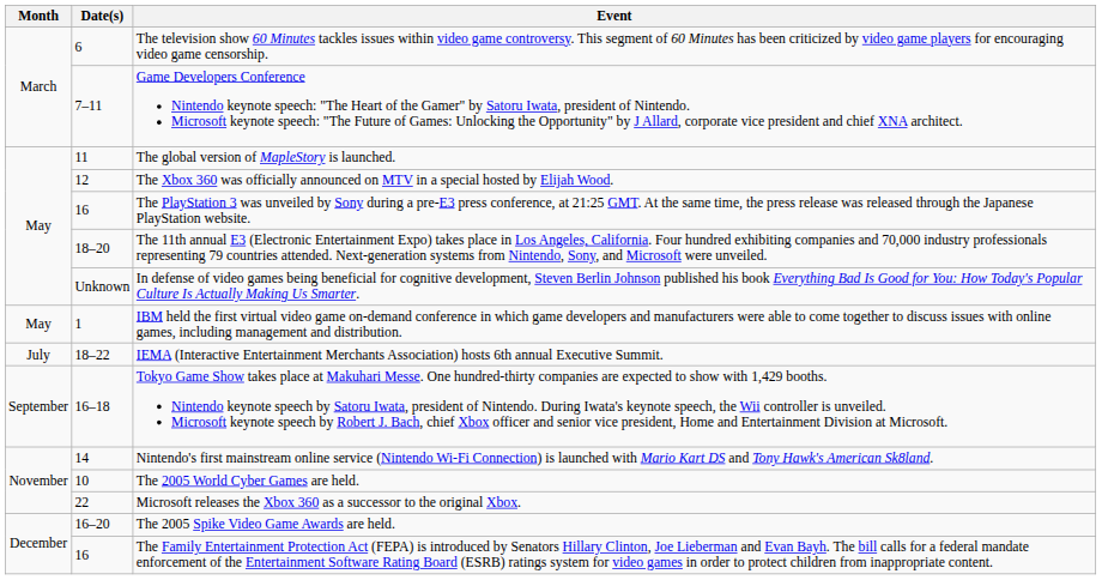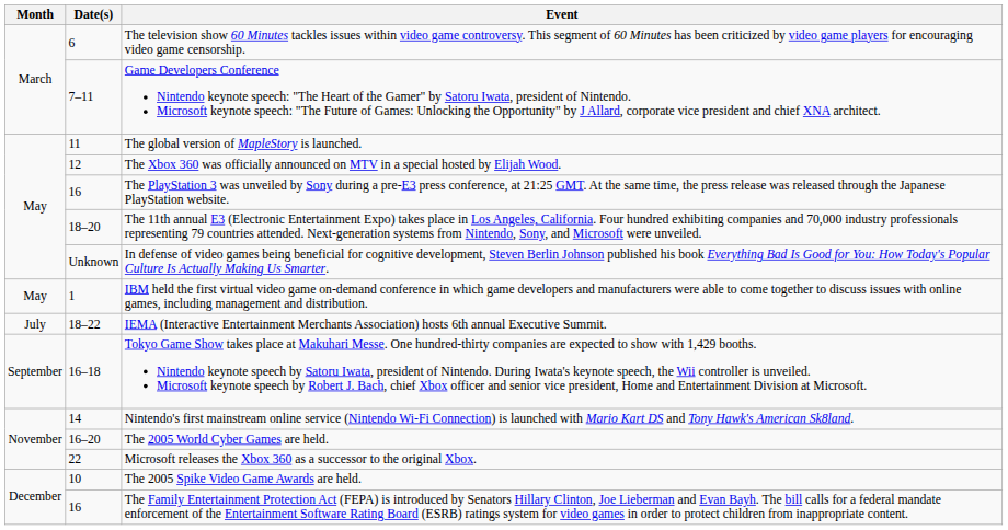The 2005 World Cyber Games are held. | Date(s): 10 -> 16–20
The 2005 Spike Video Game Awards are held. | Date(s): 16–20 -> 10
